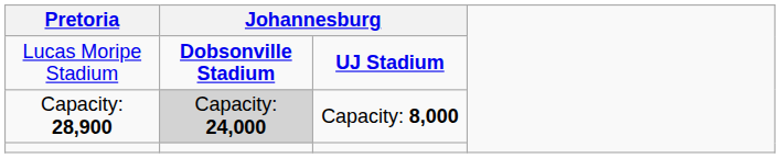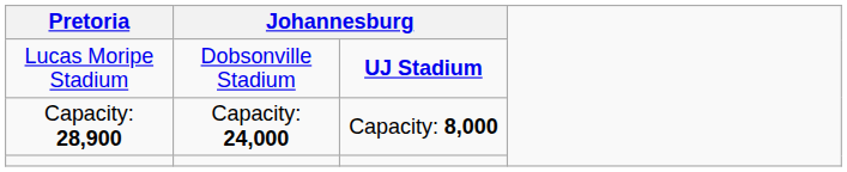Lucas Moripe Stadium | column 2: bold -> normal
Capacity: 28,900 | column 2: lightgrey background -> no background
